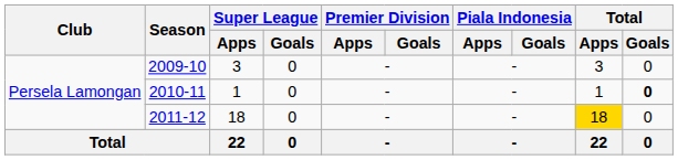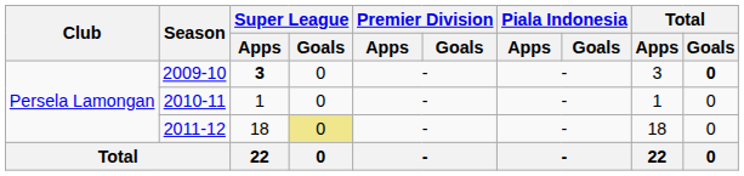2009-10 | Super League / Apps: normal -> bold
2009-10 | Total / Goals: normal -> bold
2010-11 | Total / Goals: bold -> normal
2011-12 | Super League / Goals: no background -> khaki background
2011-12 | Total / Apps: gold background -> no background
